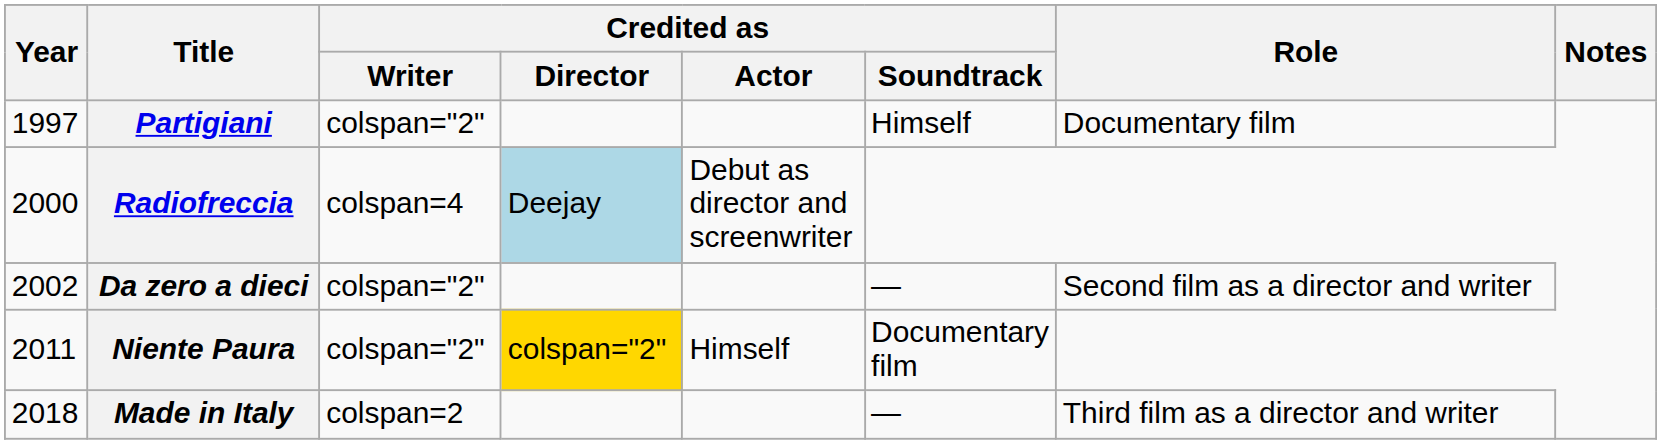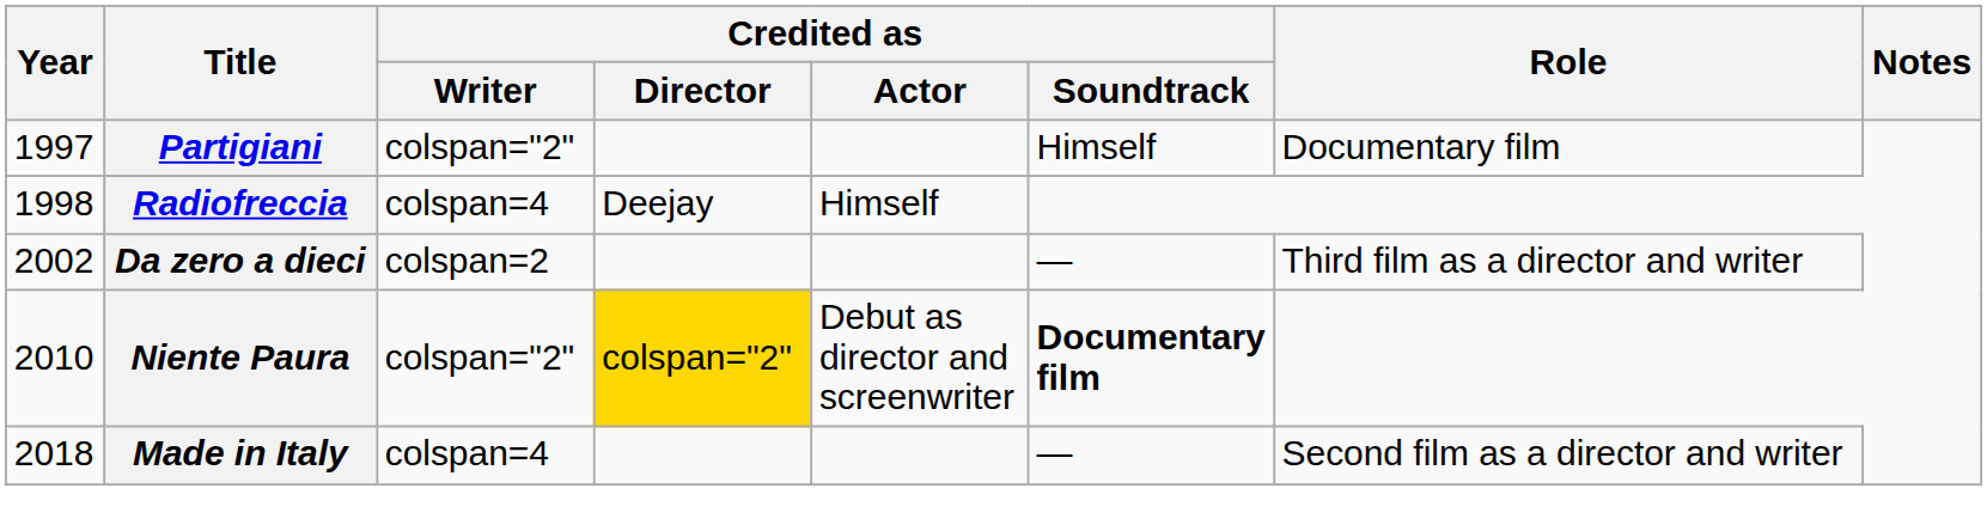Radiofreccia | Year: 2000 -> 1998
Radiofreccia | Credited as / Director: lightblue background -> no background
Radiofreccia | Credited as / Actor: Debut as director and screenwriter -> Himself
Da zero a dieci | Credited as / Writer: colspan="2" -> colspan=2
Da zero a dieci | Role: Second film as a director and writer -> Third film as a director and writer
Niente Paura | Year: 2011 -> 2010
Niente Paura | Credited as / Actor: Himself -> Debut as director and screenwriter
Niente Paura | Credited as / Soundtrack: normal -> bold
Made in Italy | Credited as / Writer: colspan=2 -> colspan=4
Made in Italy | Role: Third film as a director and writer -> Second film as a director and writer
